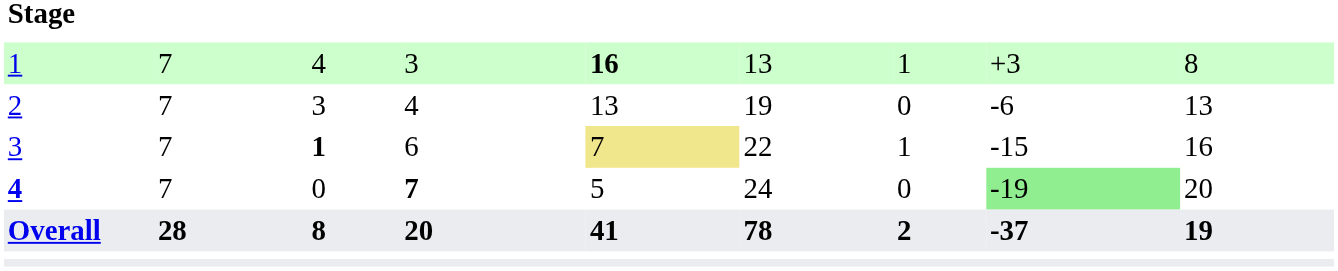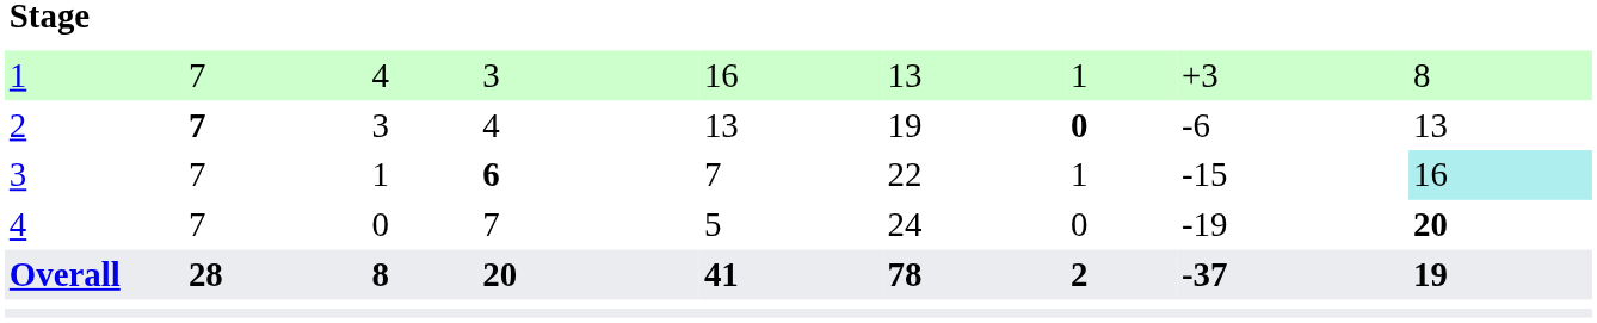row 2 | column 5: bold -> normal
row 3 | column 2: normal -> bold
row 3 | column 7: normal -> bold
row 4 | column 3: bold -> normal
row 4 | column 4: normal -> bold
row 4 | column 5: khaki background -> no background
row 4 | column 9: no background -> paleturquoise background
row 5 | Stage: bold -> normal
row 5 | column 4: bold -> normal
row 5 | column 8: lightgreen background -> no background
row 5 | column 9: normal -> bold
